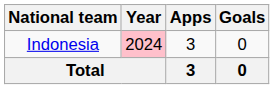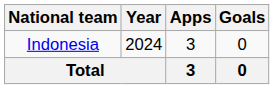Indonesia | Year: pink background -> no background
